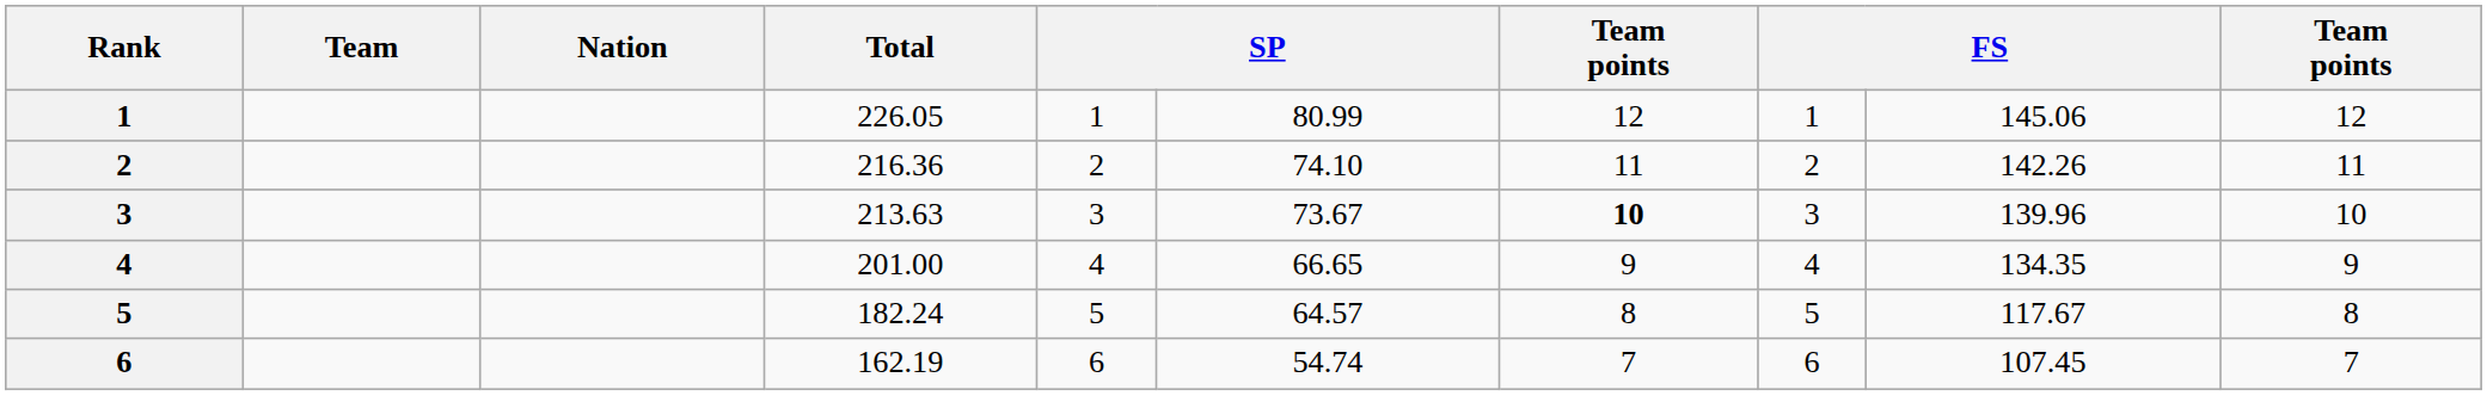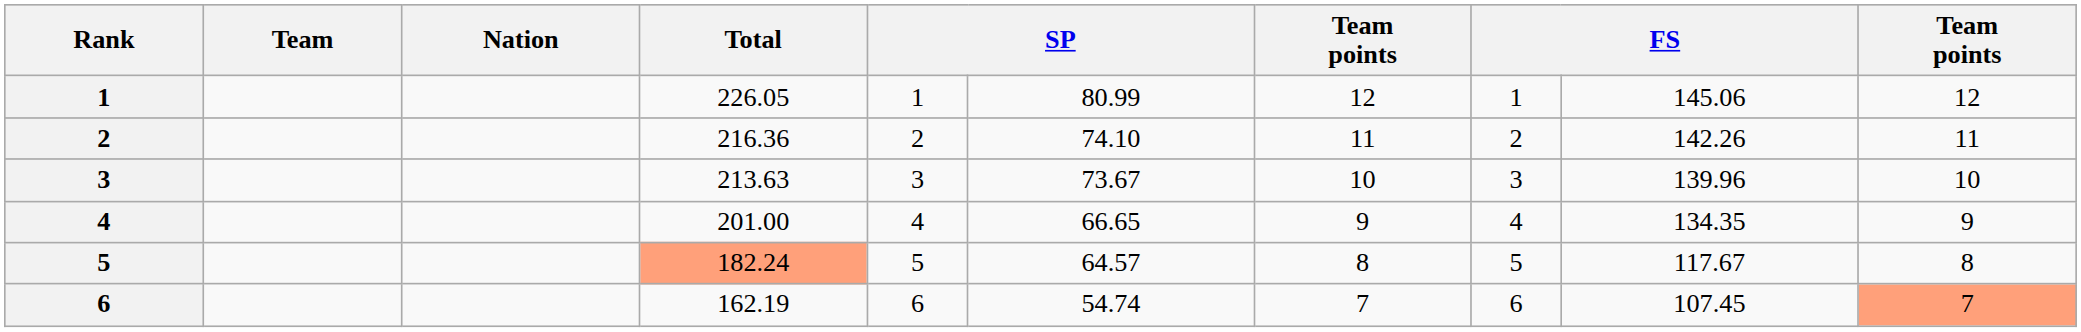row 4 | column 7: bold -> normal
row 6 | Total: no background -> lightsalmon background
row 7 | column 10: no background -> lightsalmon background
